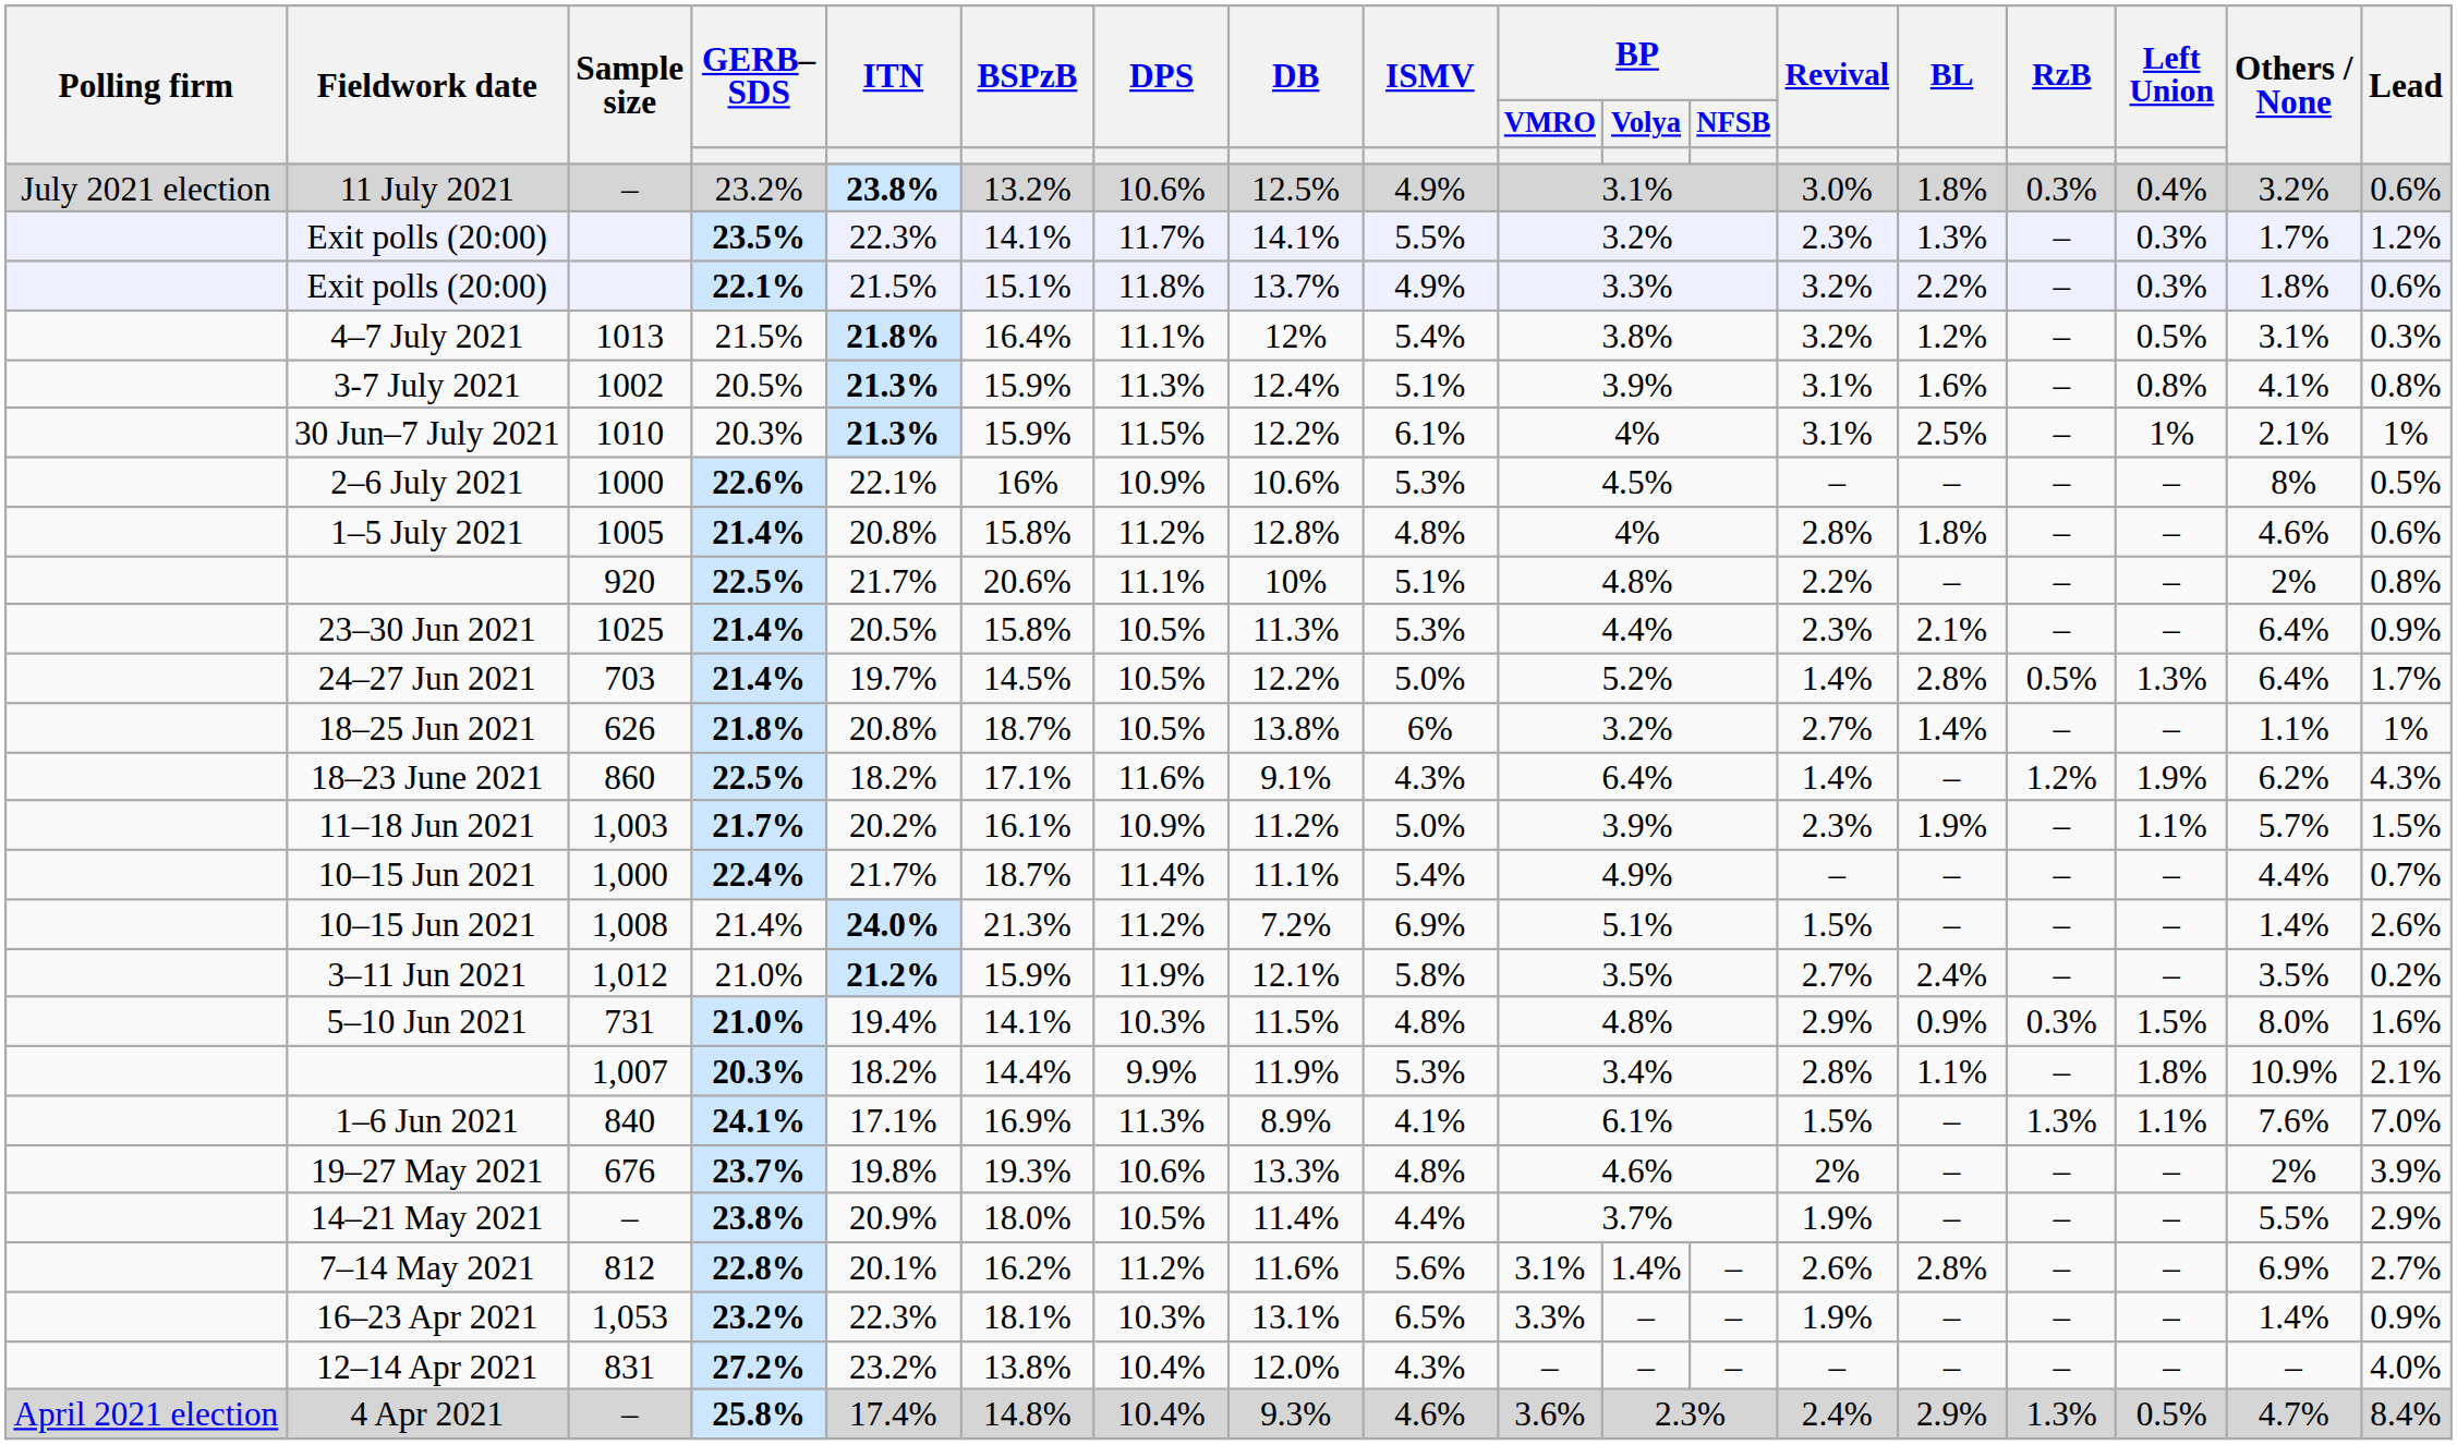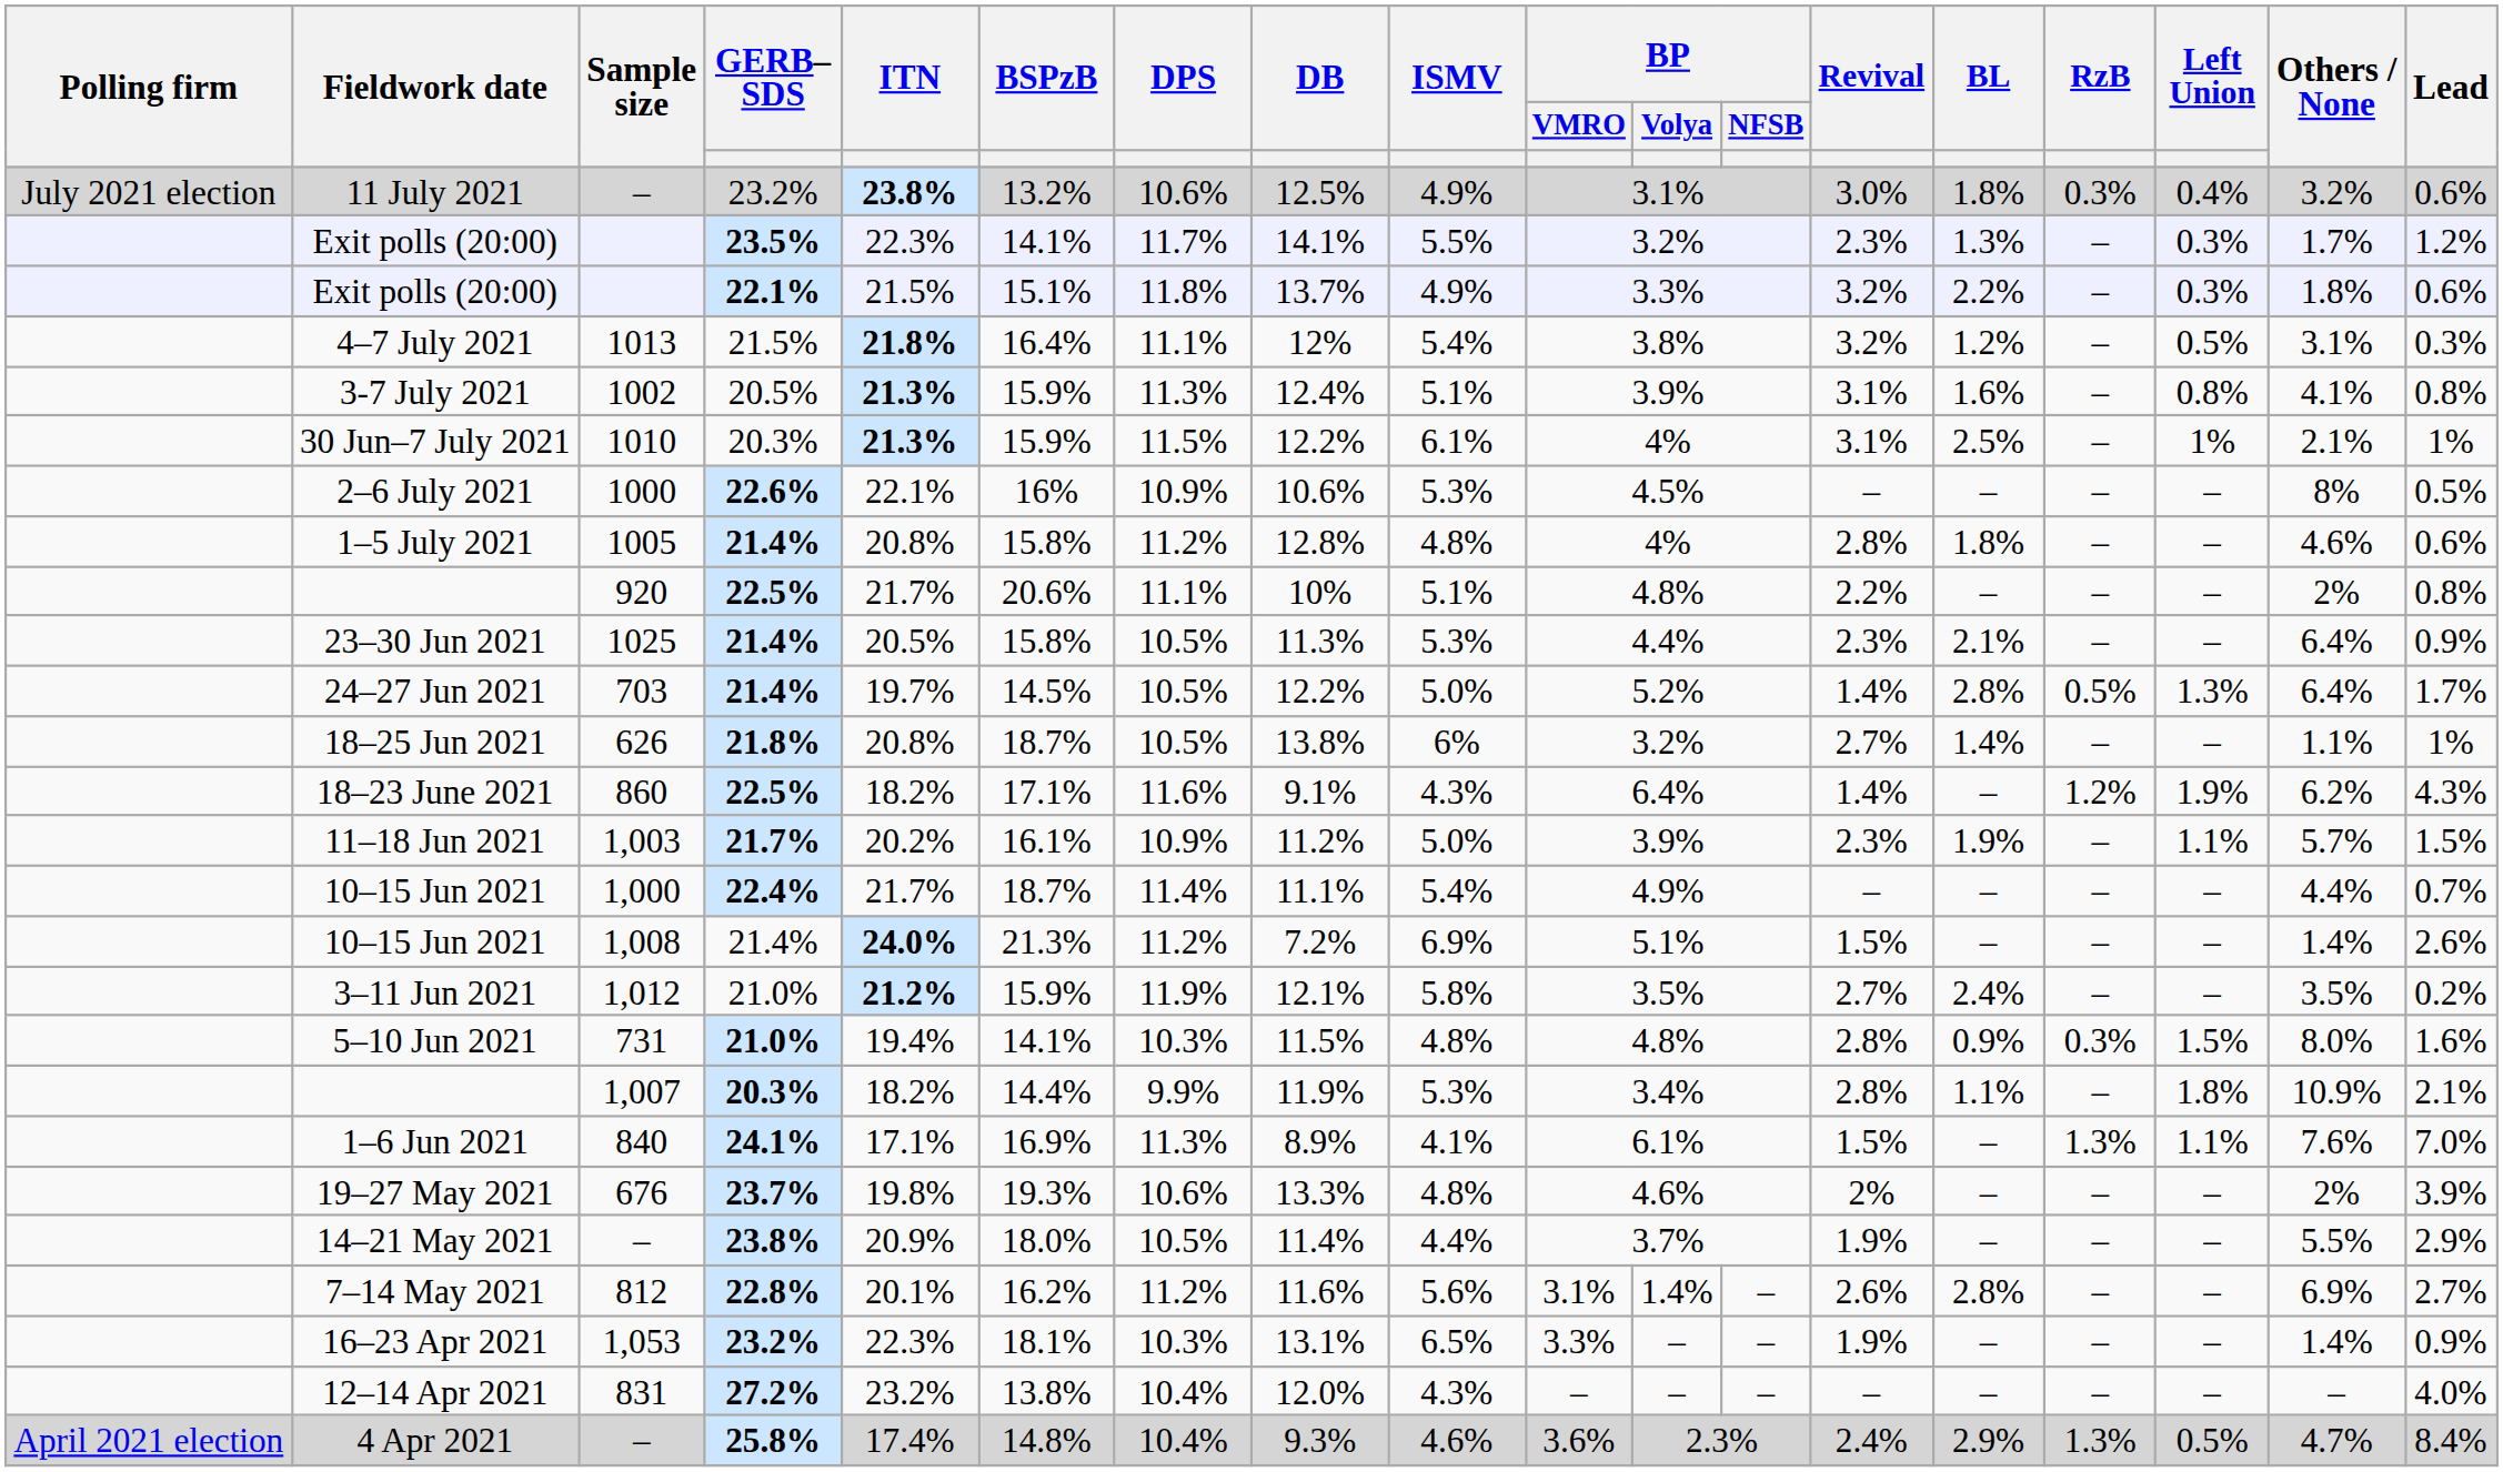5–10 Jun 2021 | Revival: 2.9% -> 2.8%
